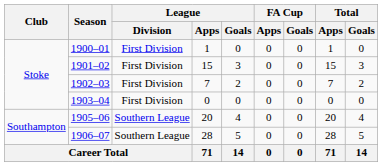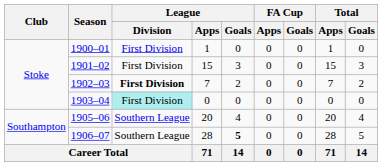1902–03 | League / Division: normal -> bold
1903–04 | League / Division: no background -> paleturquoise background
1906–07 | League / Goals: normal -> bold
